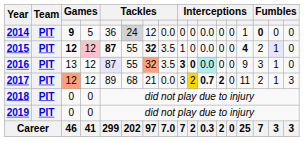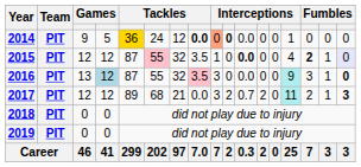2014 | column 3: bold -> normal
2014 | column 5: no background -> gold background
2014 | column 6: lightgrey background -> no background
2014 | column 8: normal -> bold
2014 | column 9: no background -> lightsalmon background
2014 | column 10: normal -> bold
2014 | column 15: bold -> normal
2015 | column 3: bold -> normal
2015 | column 4: pink background -> no background
2015 | column 5: bold -> normal
2015 | column 6: no background -> pink background
2015 | column 7: bold -> normal
2015 | column 11: normal -> bold
2015 | column 14: bold -> normal
2015 | column 15: normal -> bold
2015 | column 16: lavender background -> no background
2015 | column 17: no background -> lavender background
2016 | column 4: no background -> lightblue background
2016 | column 5: lavender background -> no background
2016 | column 7: lightsalmon background -> no background
2016 | column 8: no background -> pink background
2016 | column 9: bold -> normal
2016 | column 10: bold -> normal
2016 | column 11: paleturquoise background -> no background
2016 | column 14: no background -> paleturquoise background
2016 | column 17: normal -> bold
2017 | column 3: lightsalmon background -> no background
2017 | column 10: gold background -> no background
2017 | column 11: bold -> normal
2017 | column 12: bold -> normal
2017 | column 14: no background -> paleturquoise background
2017 | column 17: normal -> bold
